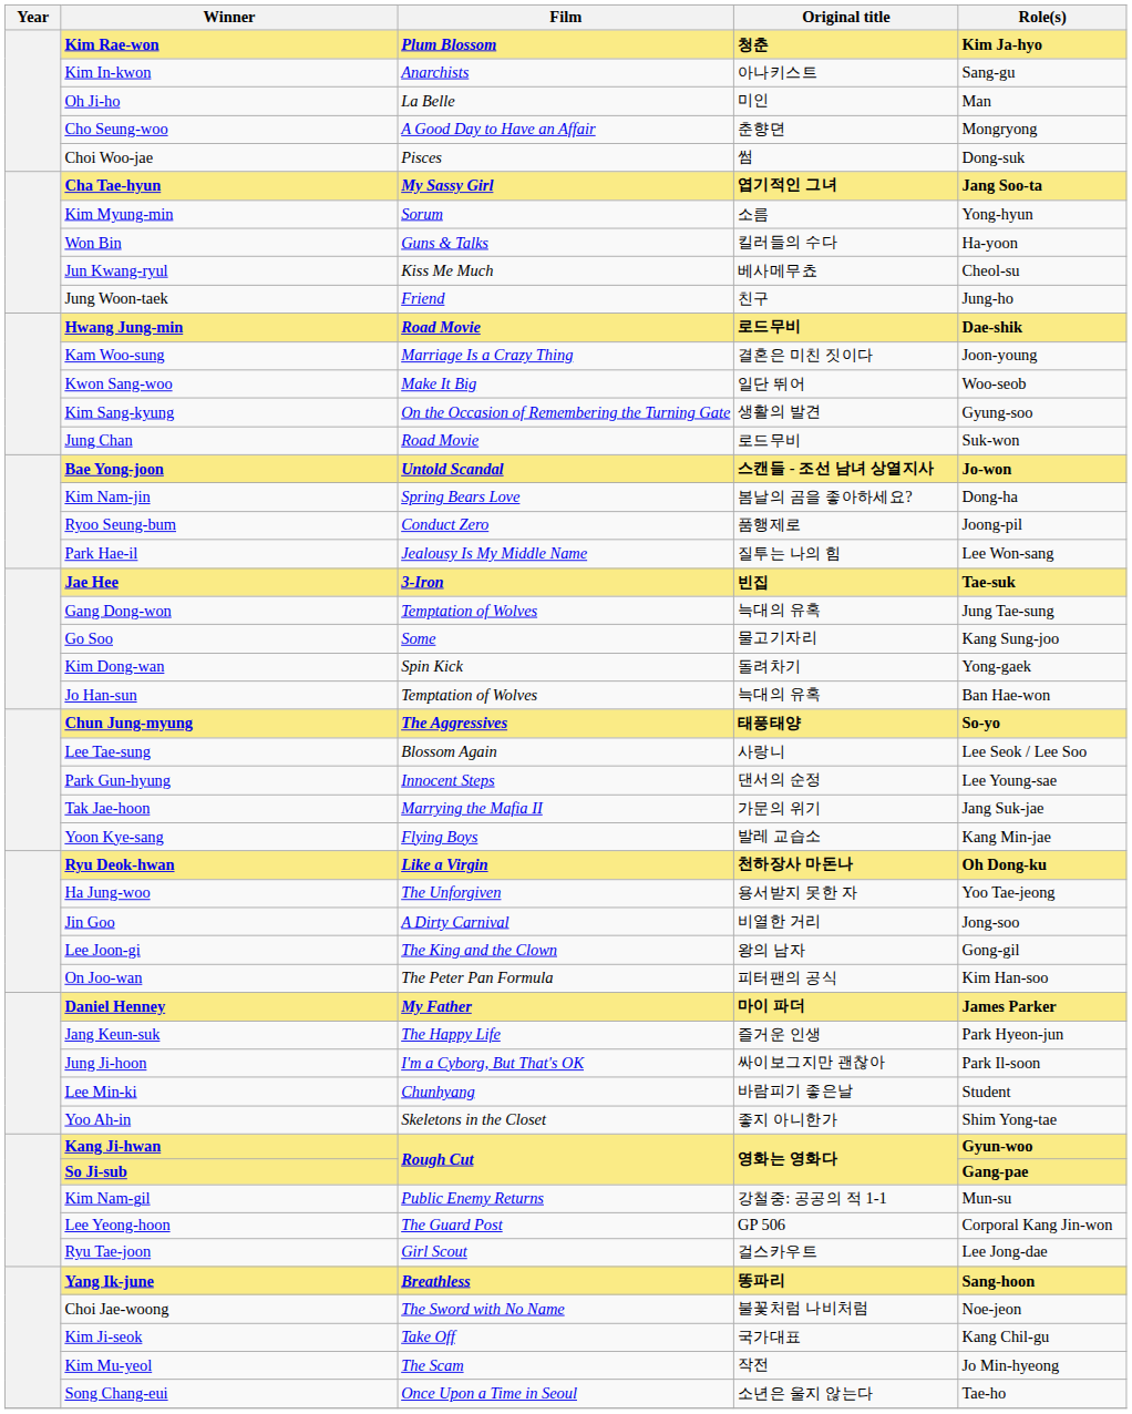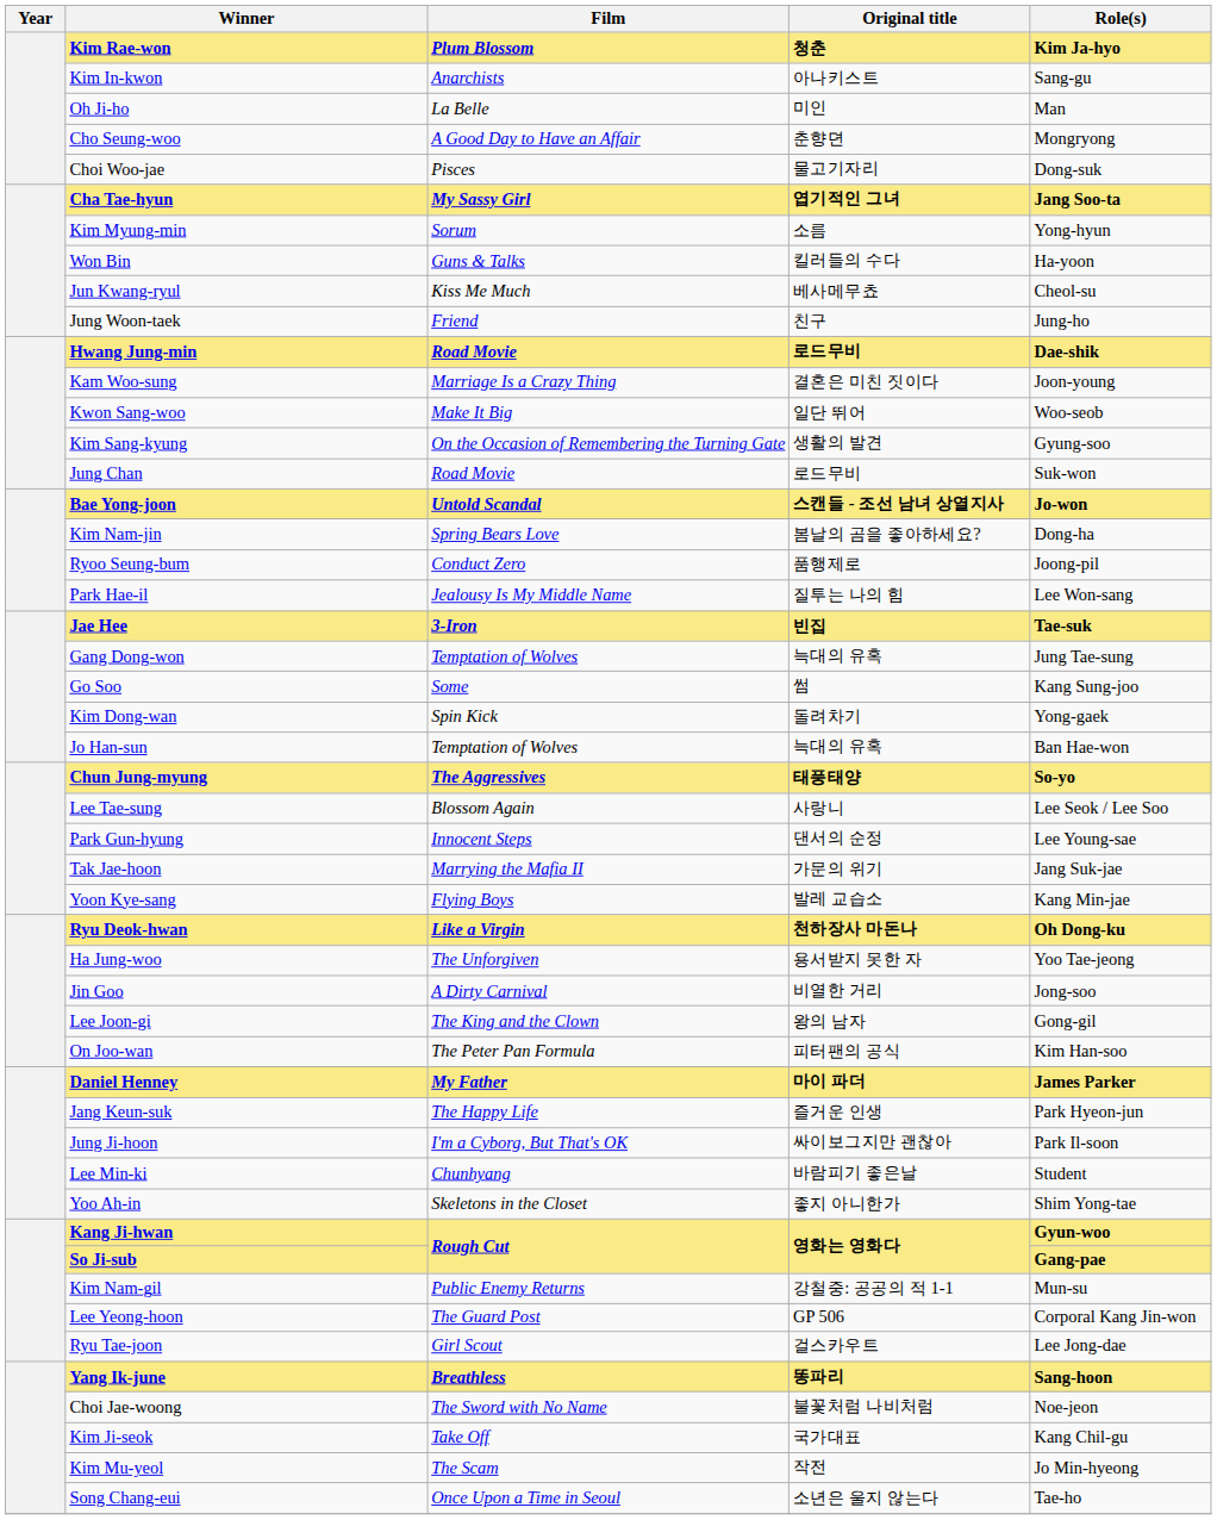Choi Woo-jae | Original title: 썸 -> 물고기자리
Go Soo | Original title: 물고기자리 -> 썸
